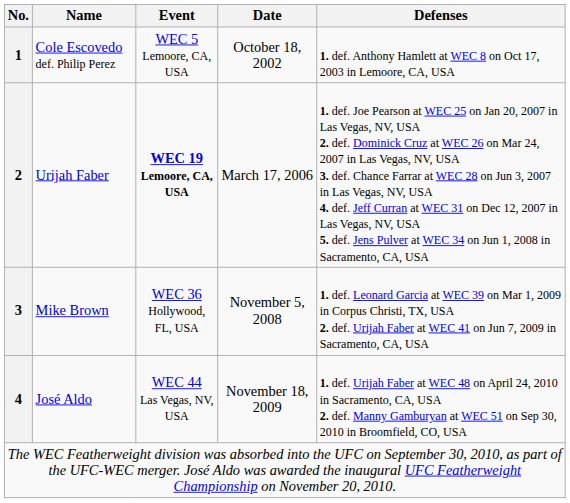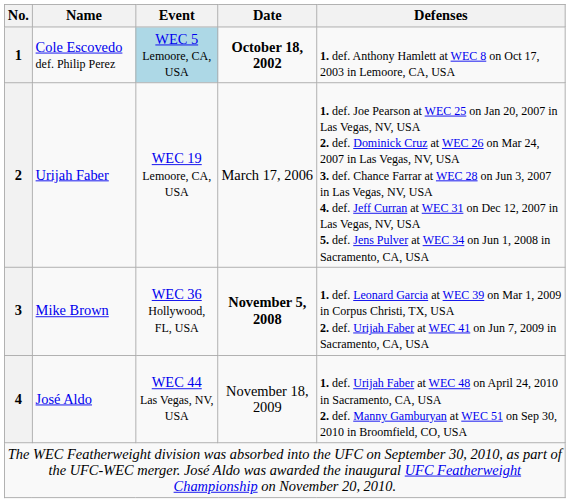Cole Escovedo def. Philip Perez | Event: no background -> lightblue background
Cole Escovedo def. Philip Perez | Date: normal -> bold
Urijah Faber | Event: bold -> normal
Mike Brown | Date: normal -> bold
